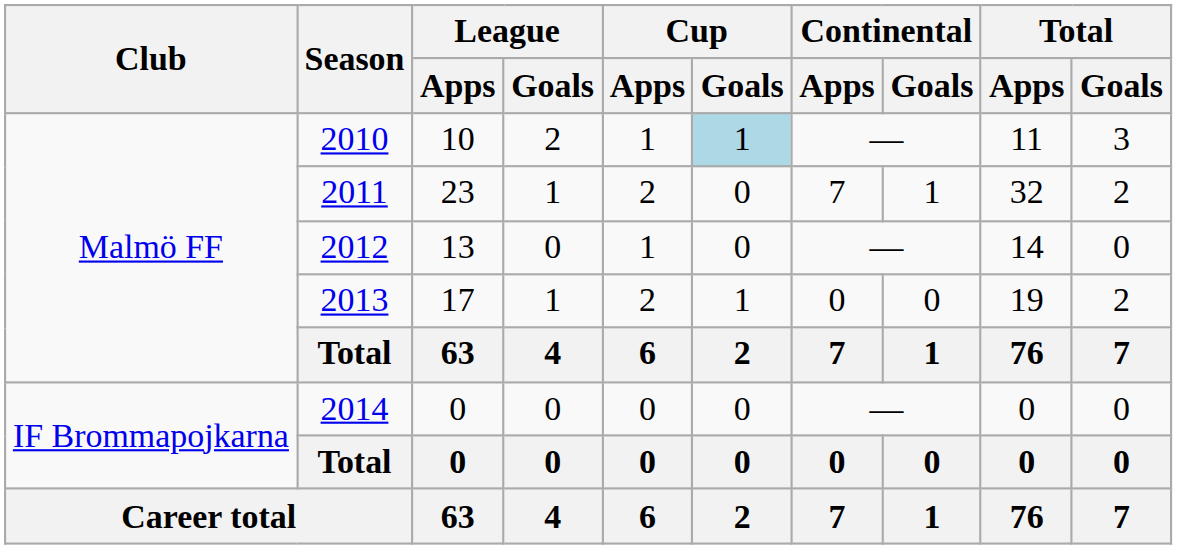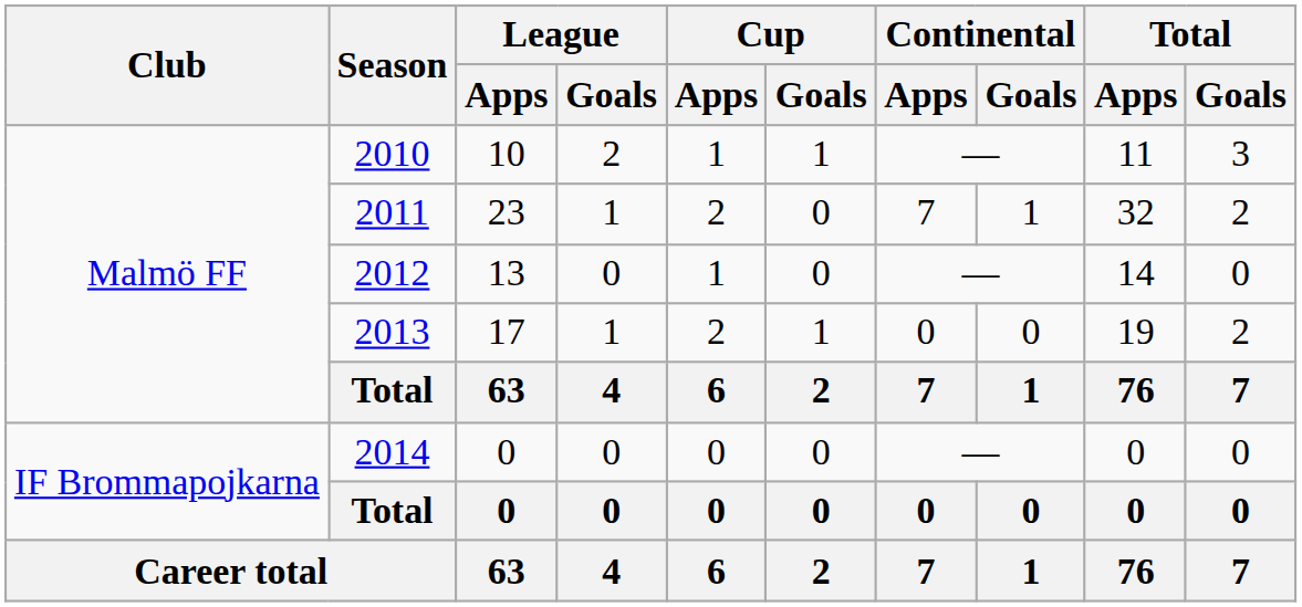2010 | Cup / Goals: lightblue background -> no background
